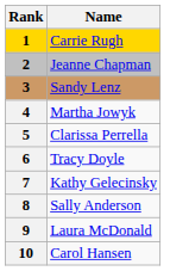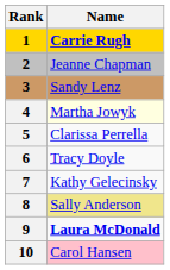Carrie Rugh | Name: normal -> bold
Martha Jowyk | Name: no background -> lightyellow background
Sally Anderson | Name: no background -> khaki background
Laura McDonald | Name: normal -> bold
Carol Hansen | Name: no background -> pink background
